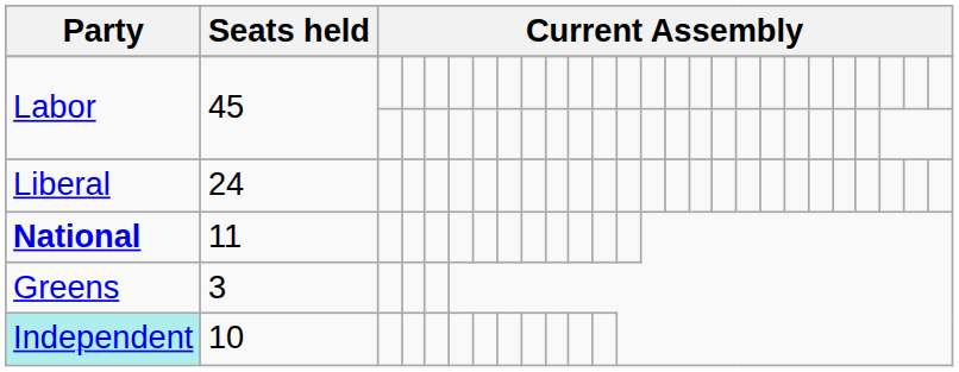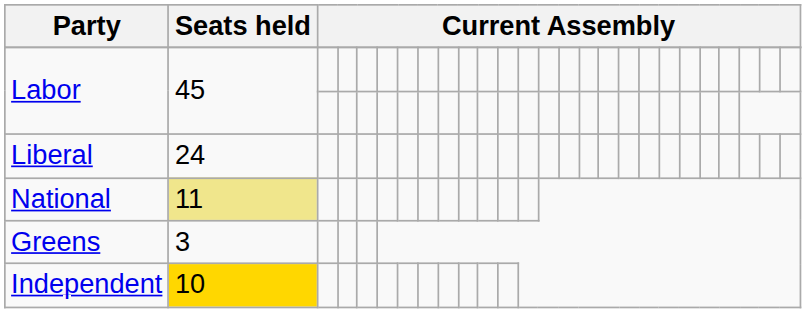National | Party: bold -> normal
National | Seats held: no background -> khaki background
Independent | Party: paleturquoise background -> no background
Independent | Seats held: no background -> gold background
